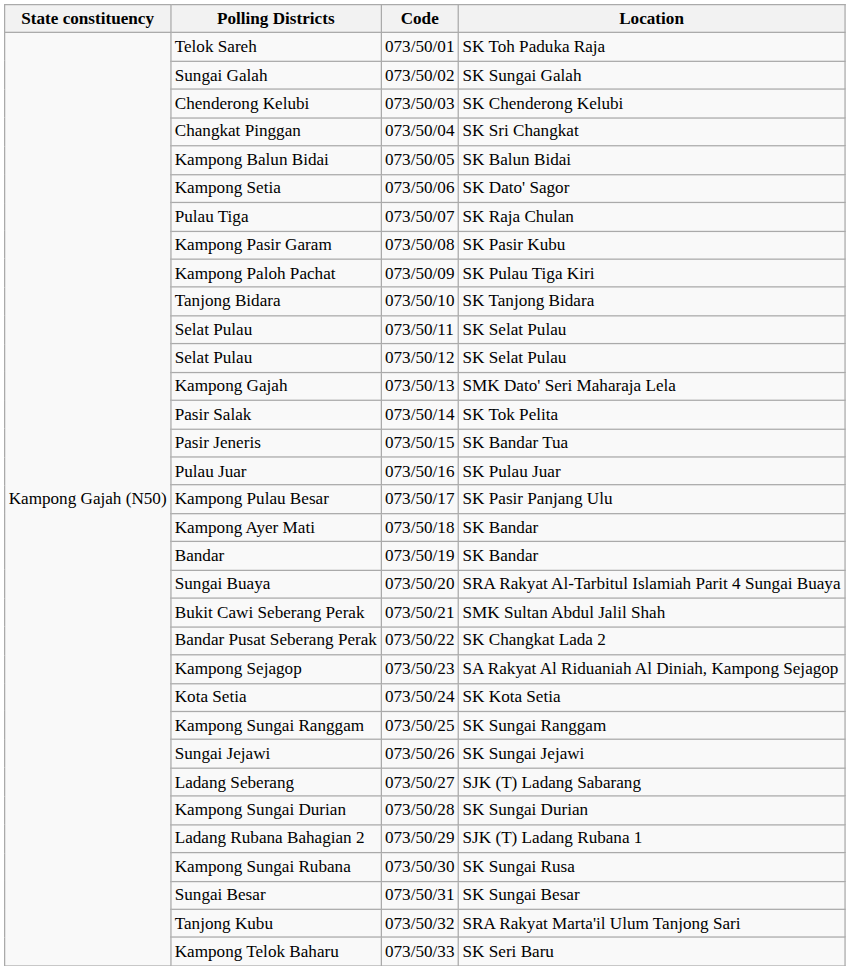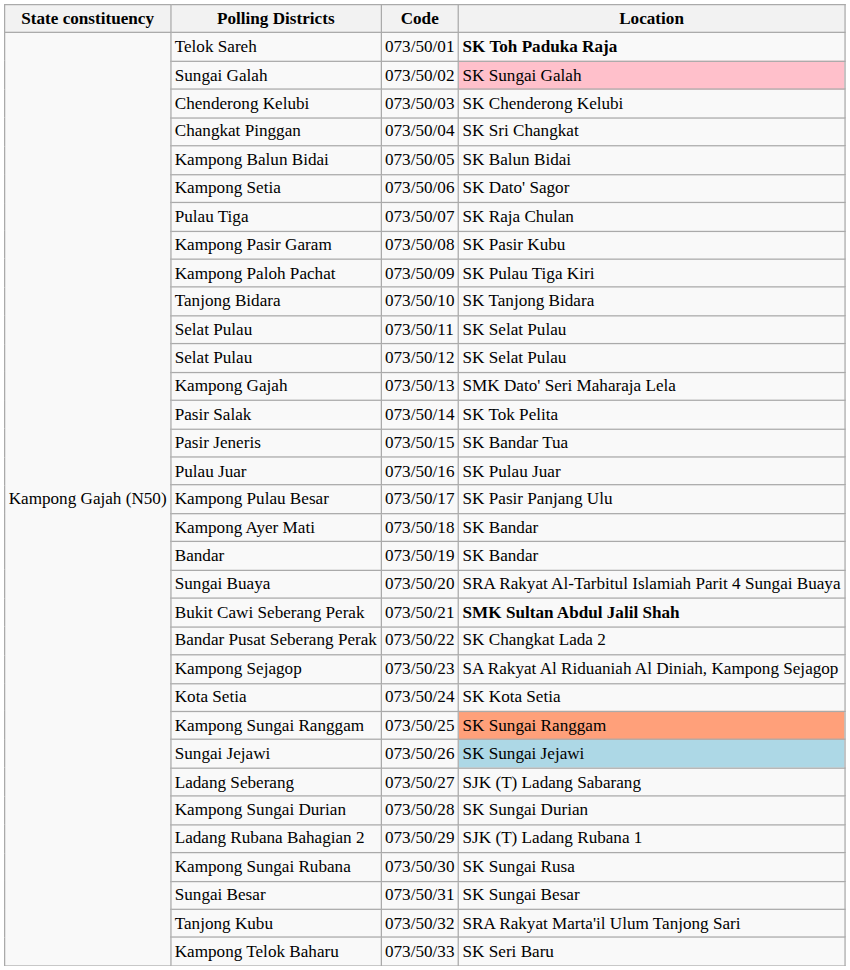Telok Sareh | Location: normal -> bold
Sungai Galah | Location: no background -> pink background
Bukit Cawi Seberang Perak | Location: normal -> bold
Kampong Sungai Ranggam | Location: no background -> lightsalmon background
Sungai Jejawi | Location: no background -> lightblue background
